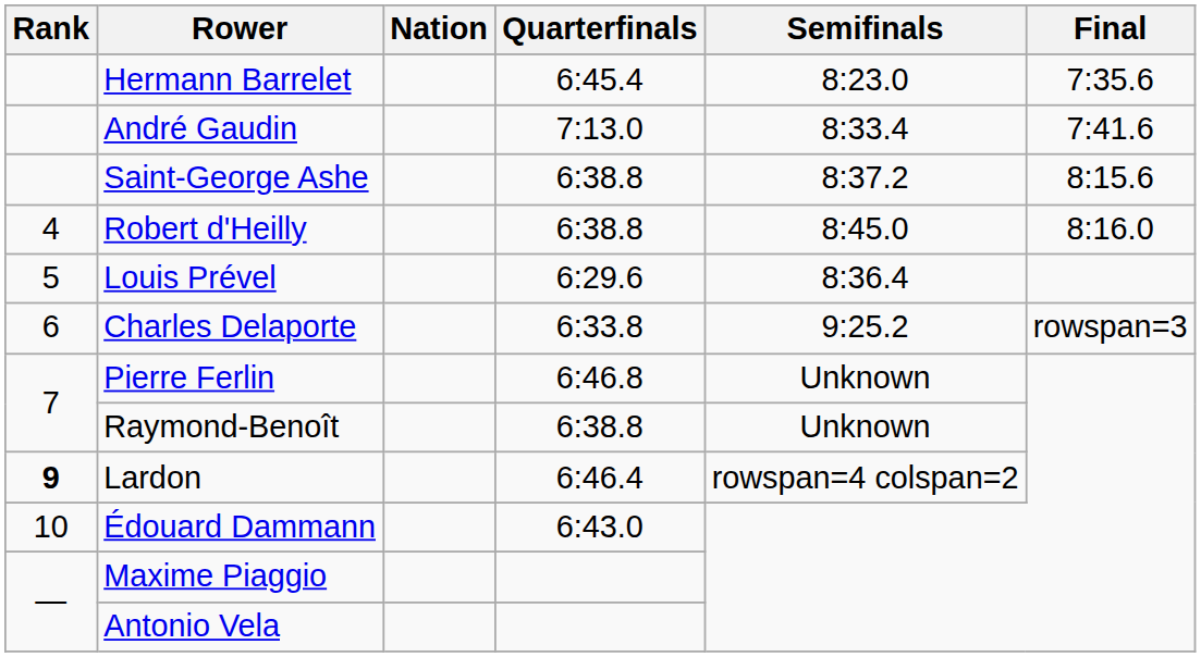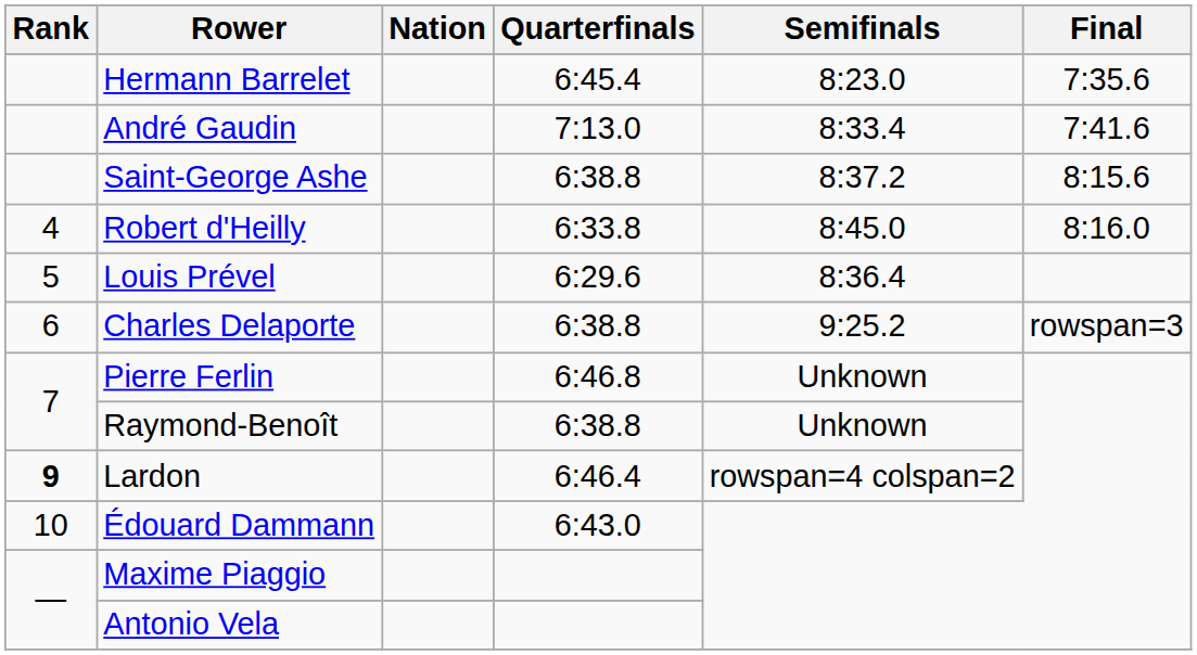Robert d'Heilly | Quarterfinals: 6:38.8 -> 6:33.8
Charles Delaporte | Quarterfinals: 6:33.8 -> 6:38.8
